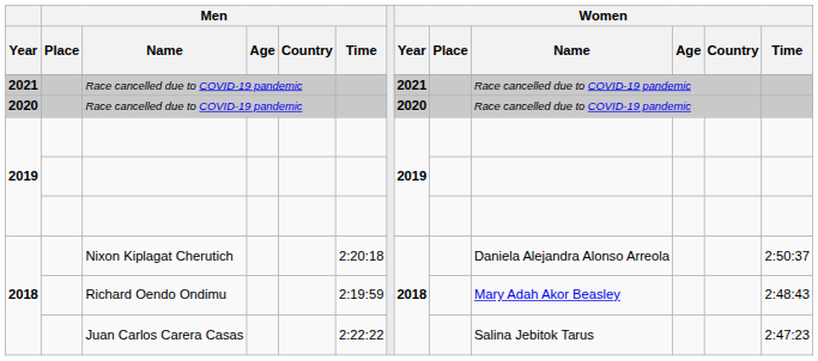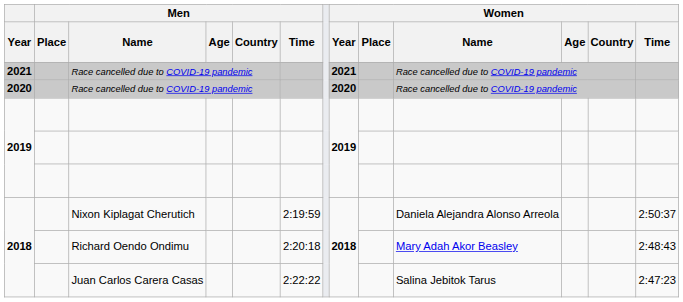Nixon Kiplagat Cherutich | Men / Time: 2:20:18 -> 2:19:59
Richard Oendo Ondimu | Men / Time: 2:19:59 -> 2:20:18
